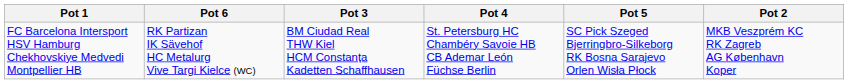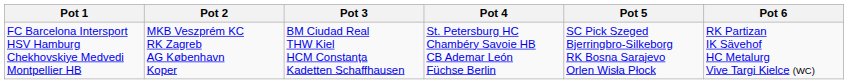columns swapped: Pot 2 <-> Pot 6
